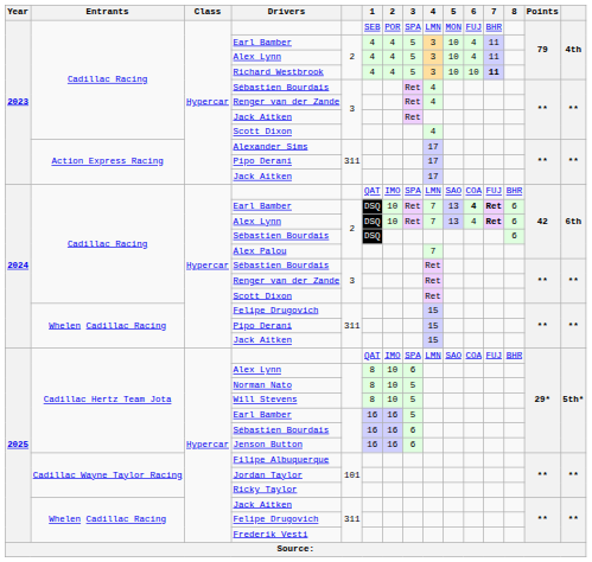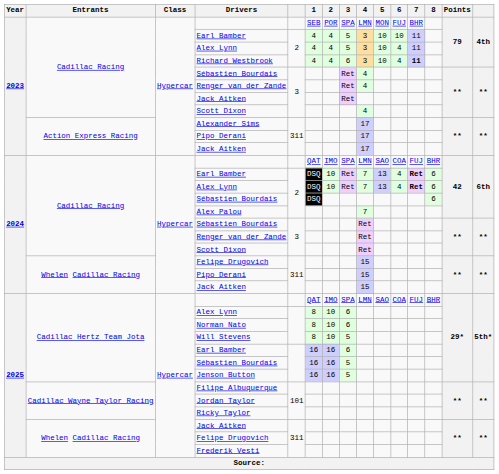2023 / Earl Bamber | 6: 4 -> 10
Richard Westbrook | 3: 5 -> 6
Richard Westbrook | 6: 10 -> 4
2024 / Earl Bamber | 6: bold -> normal
Norman Nato | 3: 5 -> 6
2025 / Earl Bamber | 3: 5 -> 6
2025 / Sébastien Bourdais | 3: 6 -> 5
Jenson Button | 3: 6 -> 5
